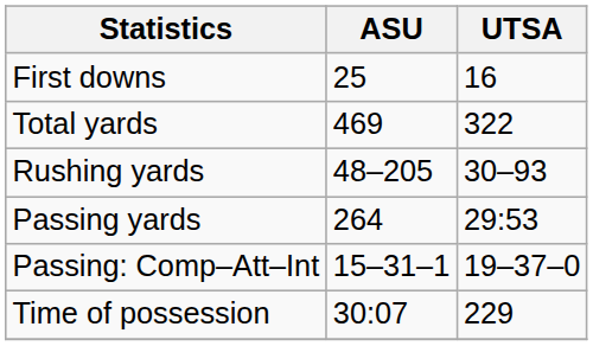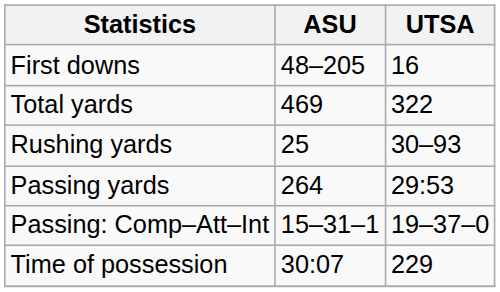First downs | ASU: 25 -> 48–205
Rushing yards | ASU: 48–205 -> 25
